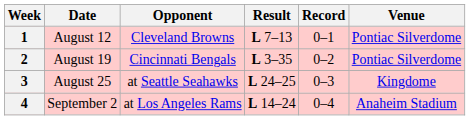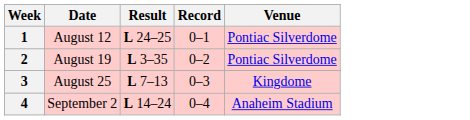- column: Opponent | Cleveland Browns | Cincinnati Bengals | at Seattle Seahawks | at Los Angeles Rams
1 | Result: L 7–13 -> L 24–25
3 | Result: L 24–25 -> L 7–13
